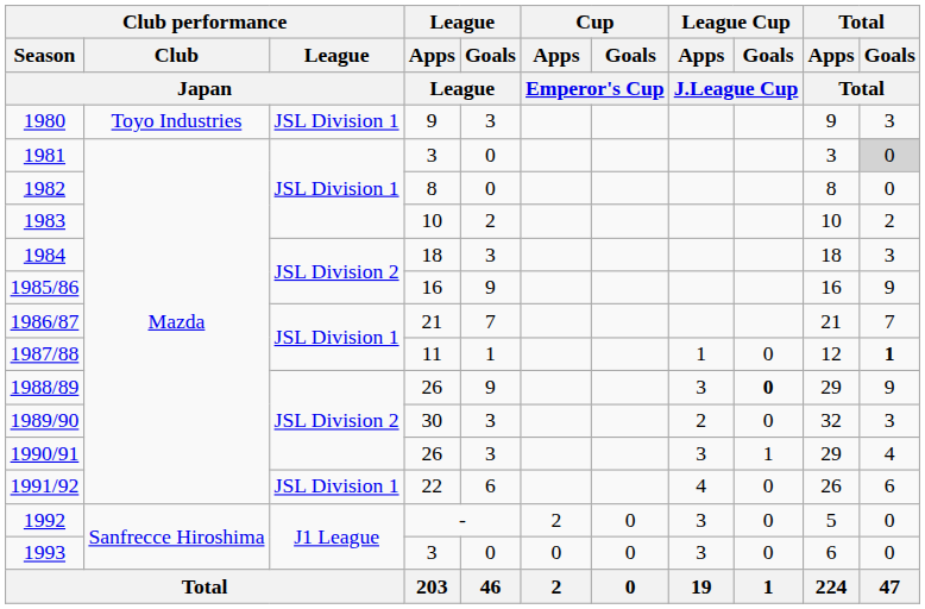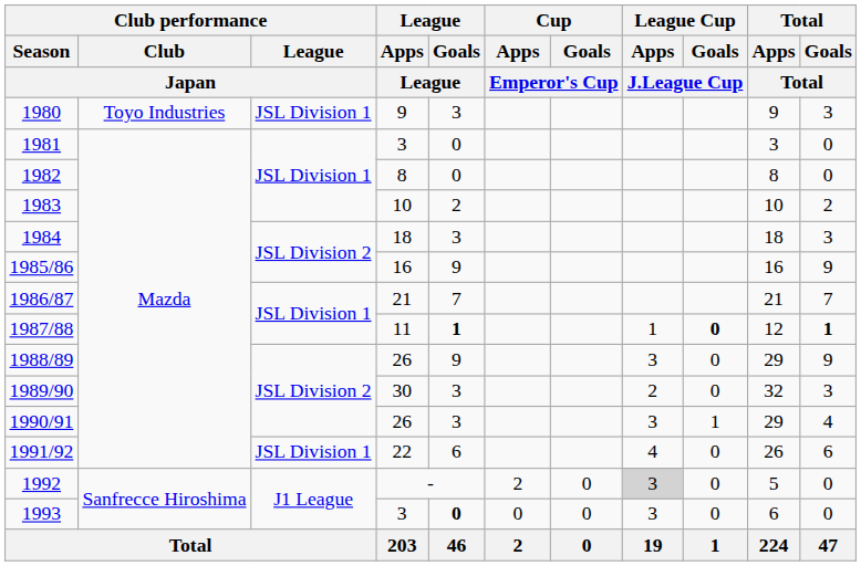1981 | Total / Goals / Total: lightgrey background -> no background
1987/88 | League / Goals / League: normal -> bold
1987/88 | League Cup / Goals / J.League Cup: normal -> bold
1988/89 | League Cup / Goals / J.League Cup: bold -> normal
1992 | League Cup / Apps / J.League Cup: no background -> lightgrey background
1993 | League / Goals / League: normal -> bold
